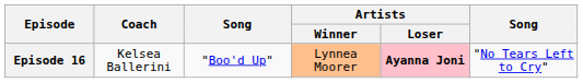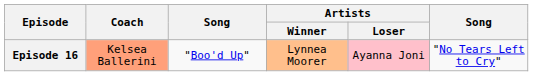Episode 16 | Coach: no background -> lightsalmon background
Episode 16 | Artists / Loser: bold -> normal
